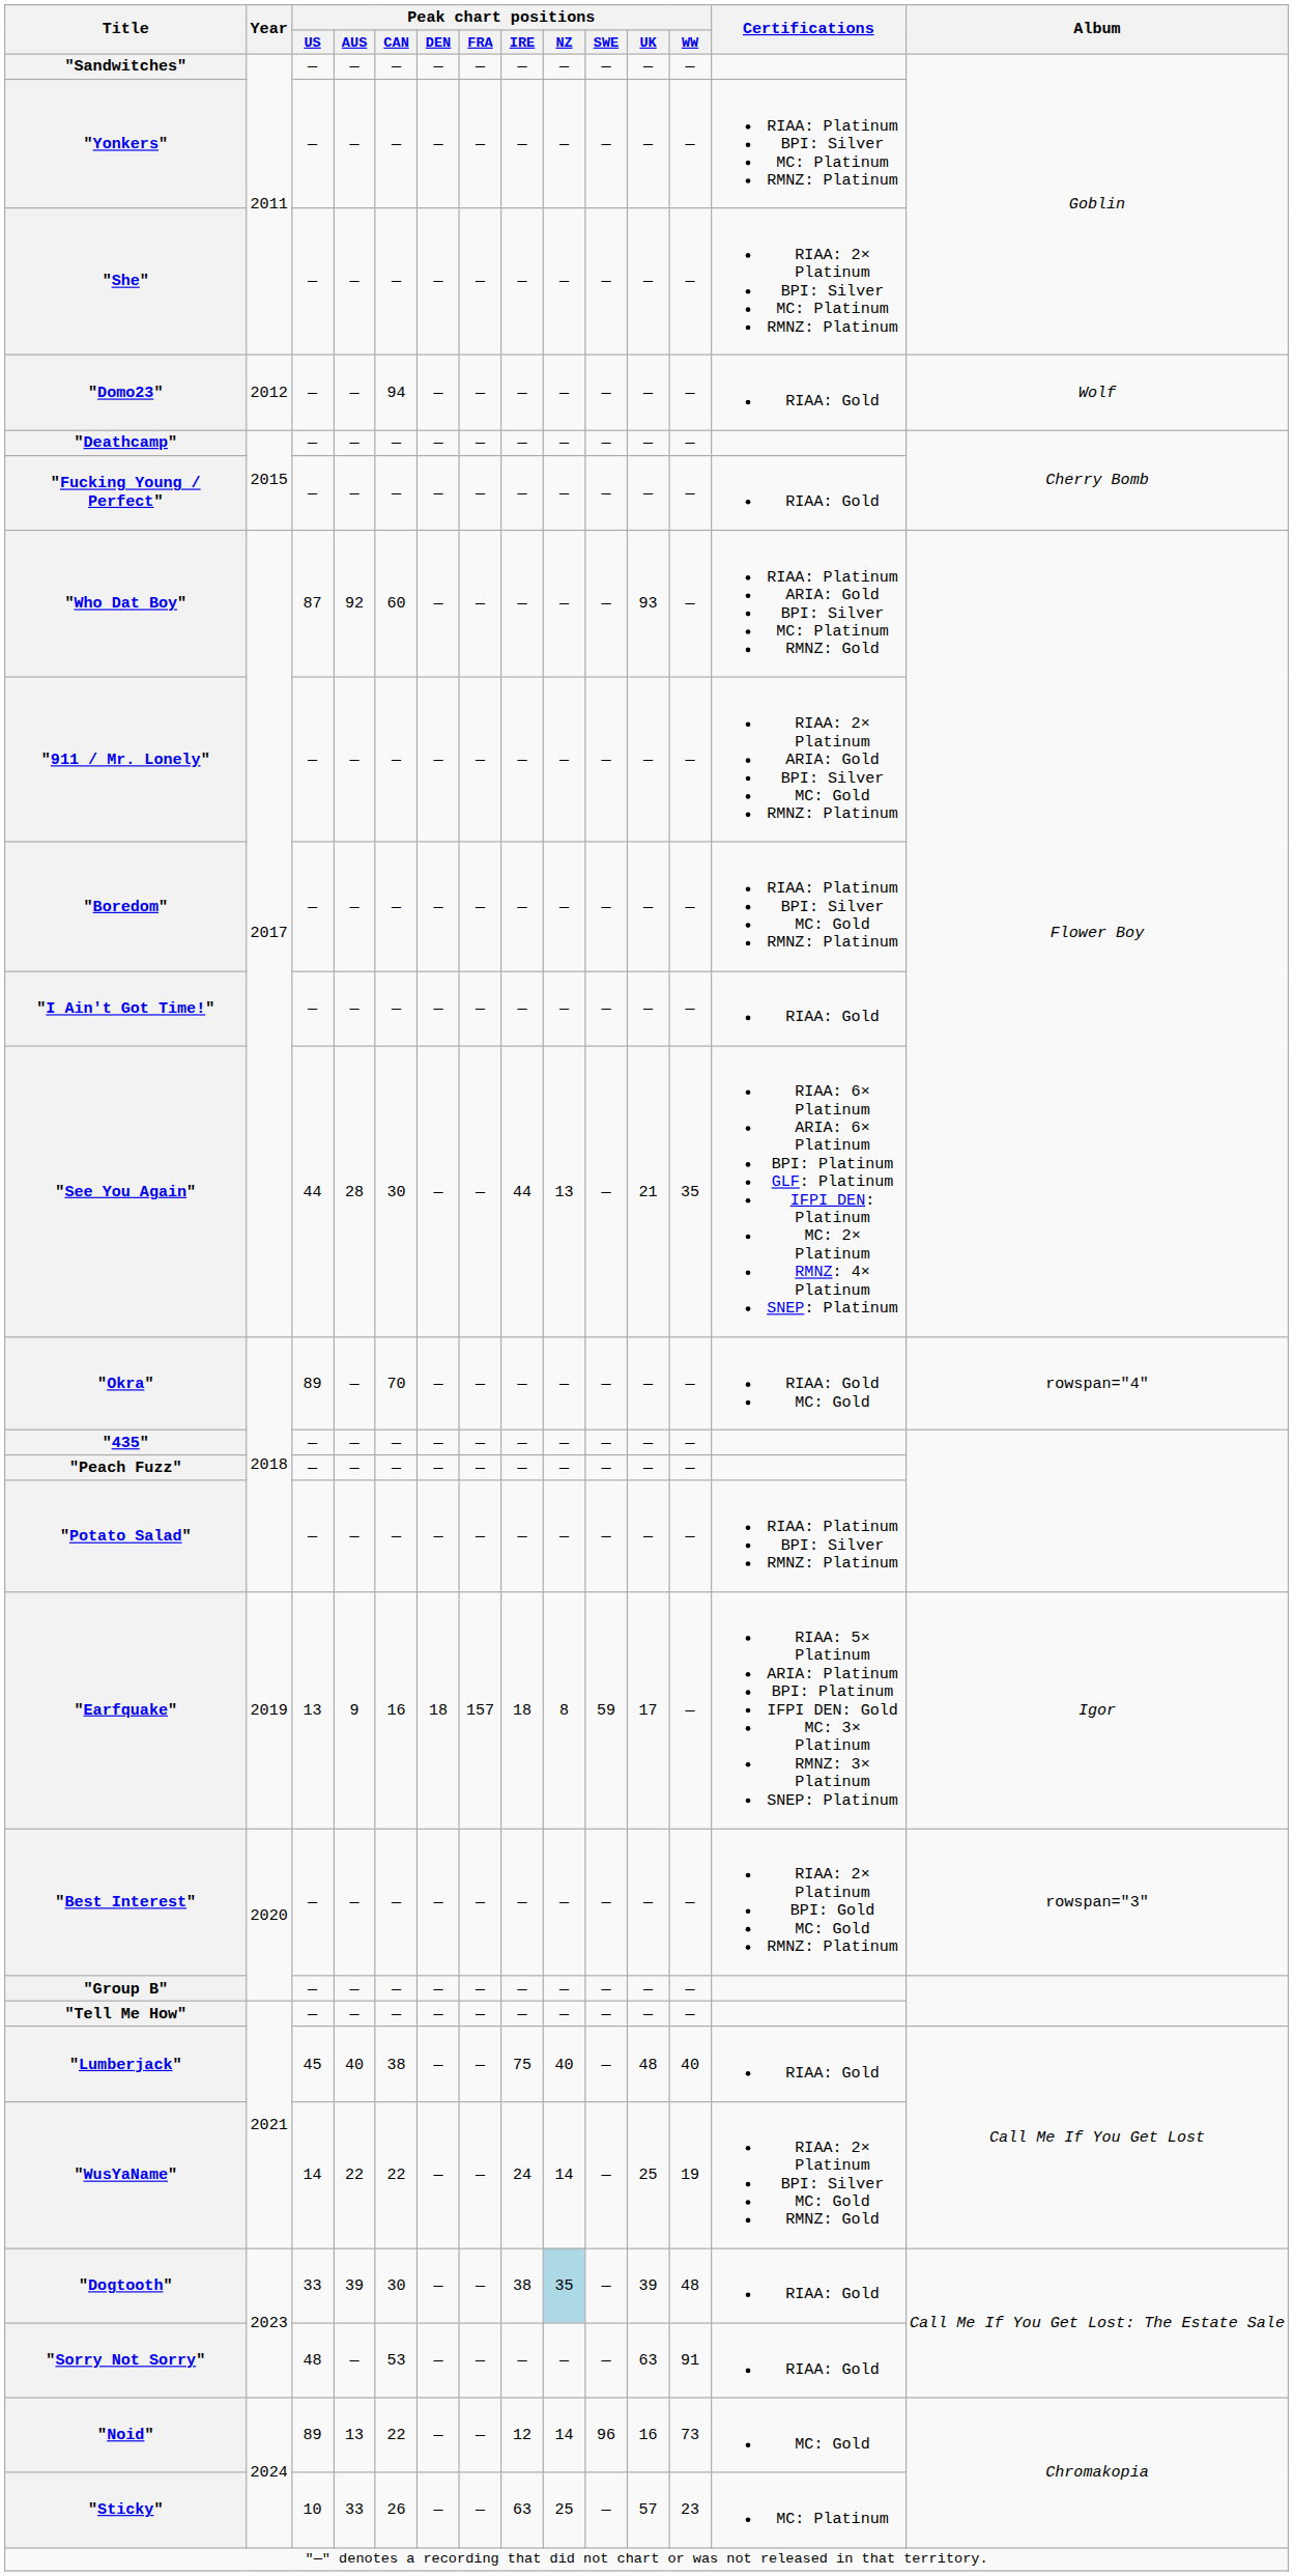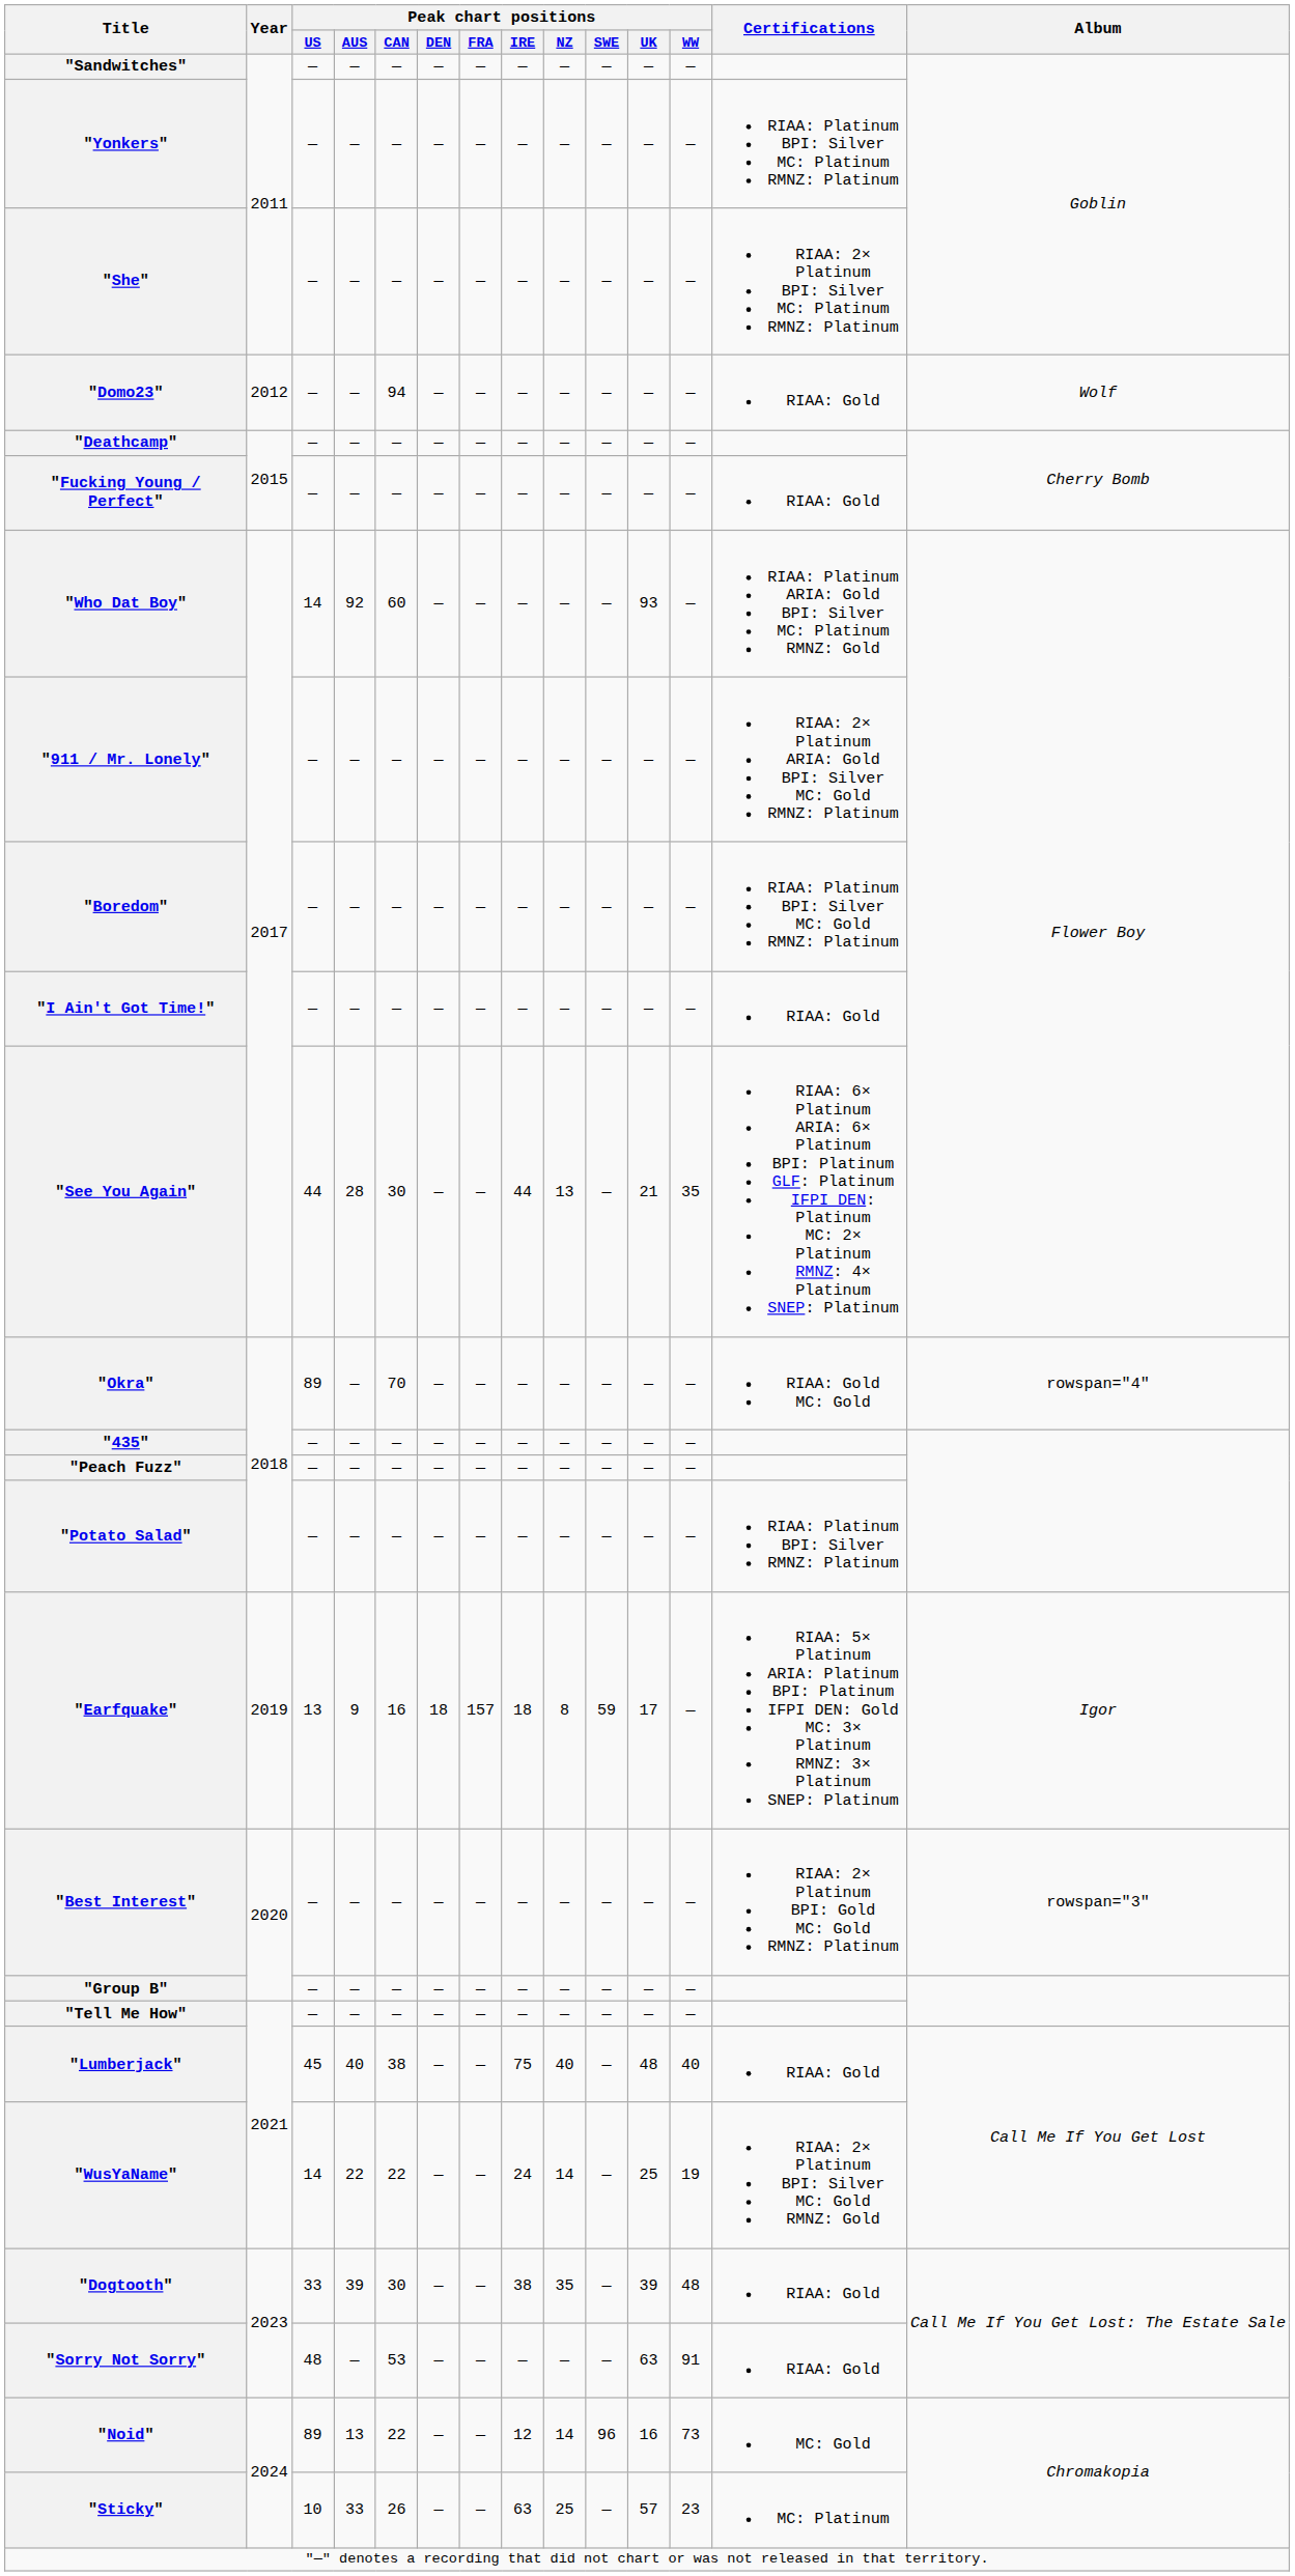"Who Dat Boy" | Peak chart positions / US: 87 -> 14
"Dogtooth" | Peak chart positions / NZ: lightblue background -> no background
